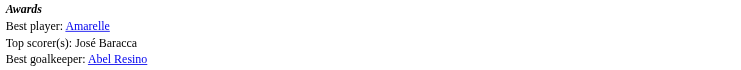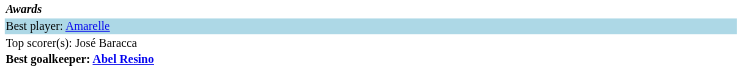Best player: Amarelle | Awards: no background -> lightblue background
Best goalkeeper: Abel Resino | Awards: normal -> bold
